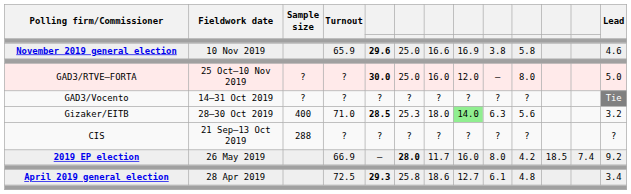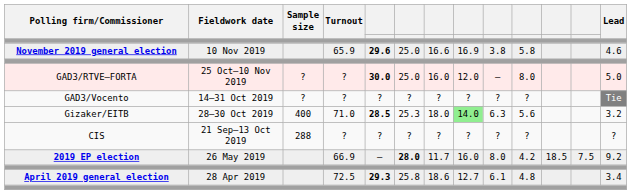2019 EP election | column 12: 7.4 -> 7.5
